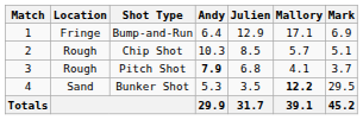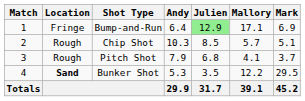Bump-and-Run | Julien: no background -> lightgreen background
Pitch Shot | Andy: bold -> normal
Bunker Shot | Location: normal -> bold
Bunker Shot | Mallory: bold -> normal
